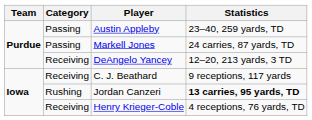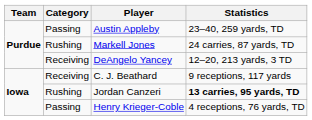Markell Jones | Category: Passing -> Rushing
Henry Krieger-Coble | Category: Receiving -> Passing
